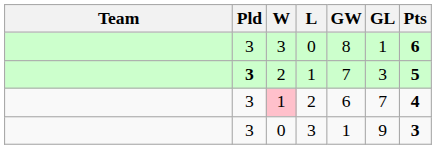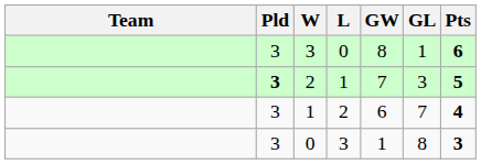row 4 | W: pink background -> no background
row 5 | GL: 9 -> 8
